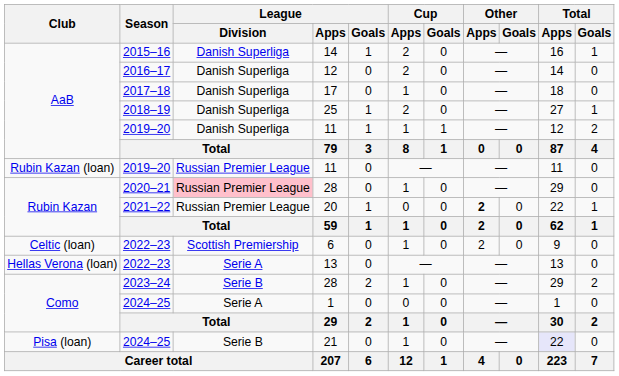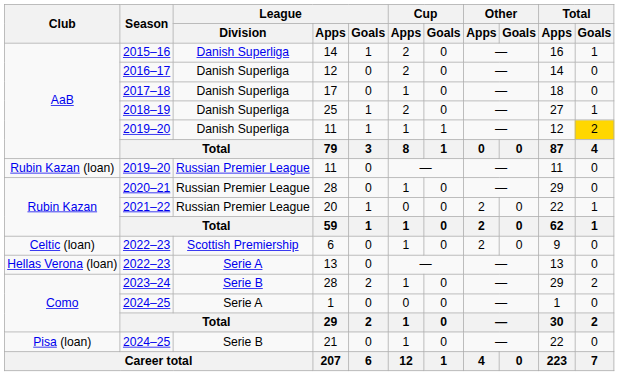AaB / 11 | Total / Goals: no background -> gold background
Rubin Kazan / 28 | League / Division: pink background -> no background
20 | Other / Apps: bold -> normal
21 | Total / Apps: lavender background -> no background
